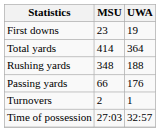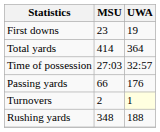rows swapped: Rushing yards <-> Time of possession
Turnovers | UWA: no background -> lightyellow background
